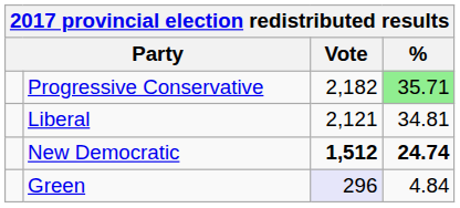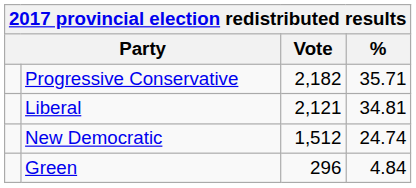Progressive Conservative | %: lightgreen background -> no background
New Democratic | Vote: bold -> normal
New Democratic | %: bold -> normal
Green | Vote: lavender background -> no background
